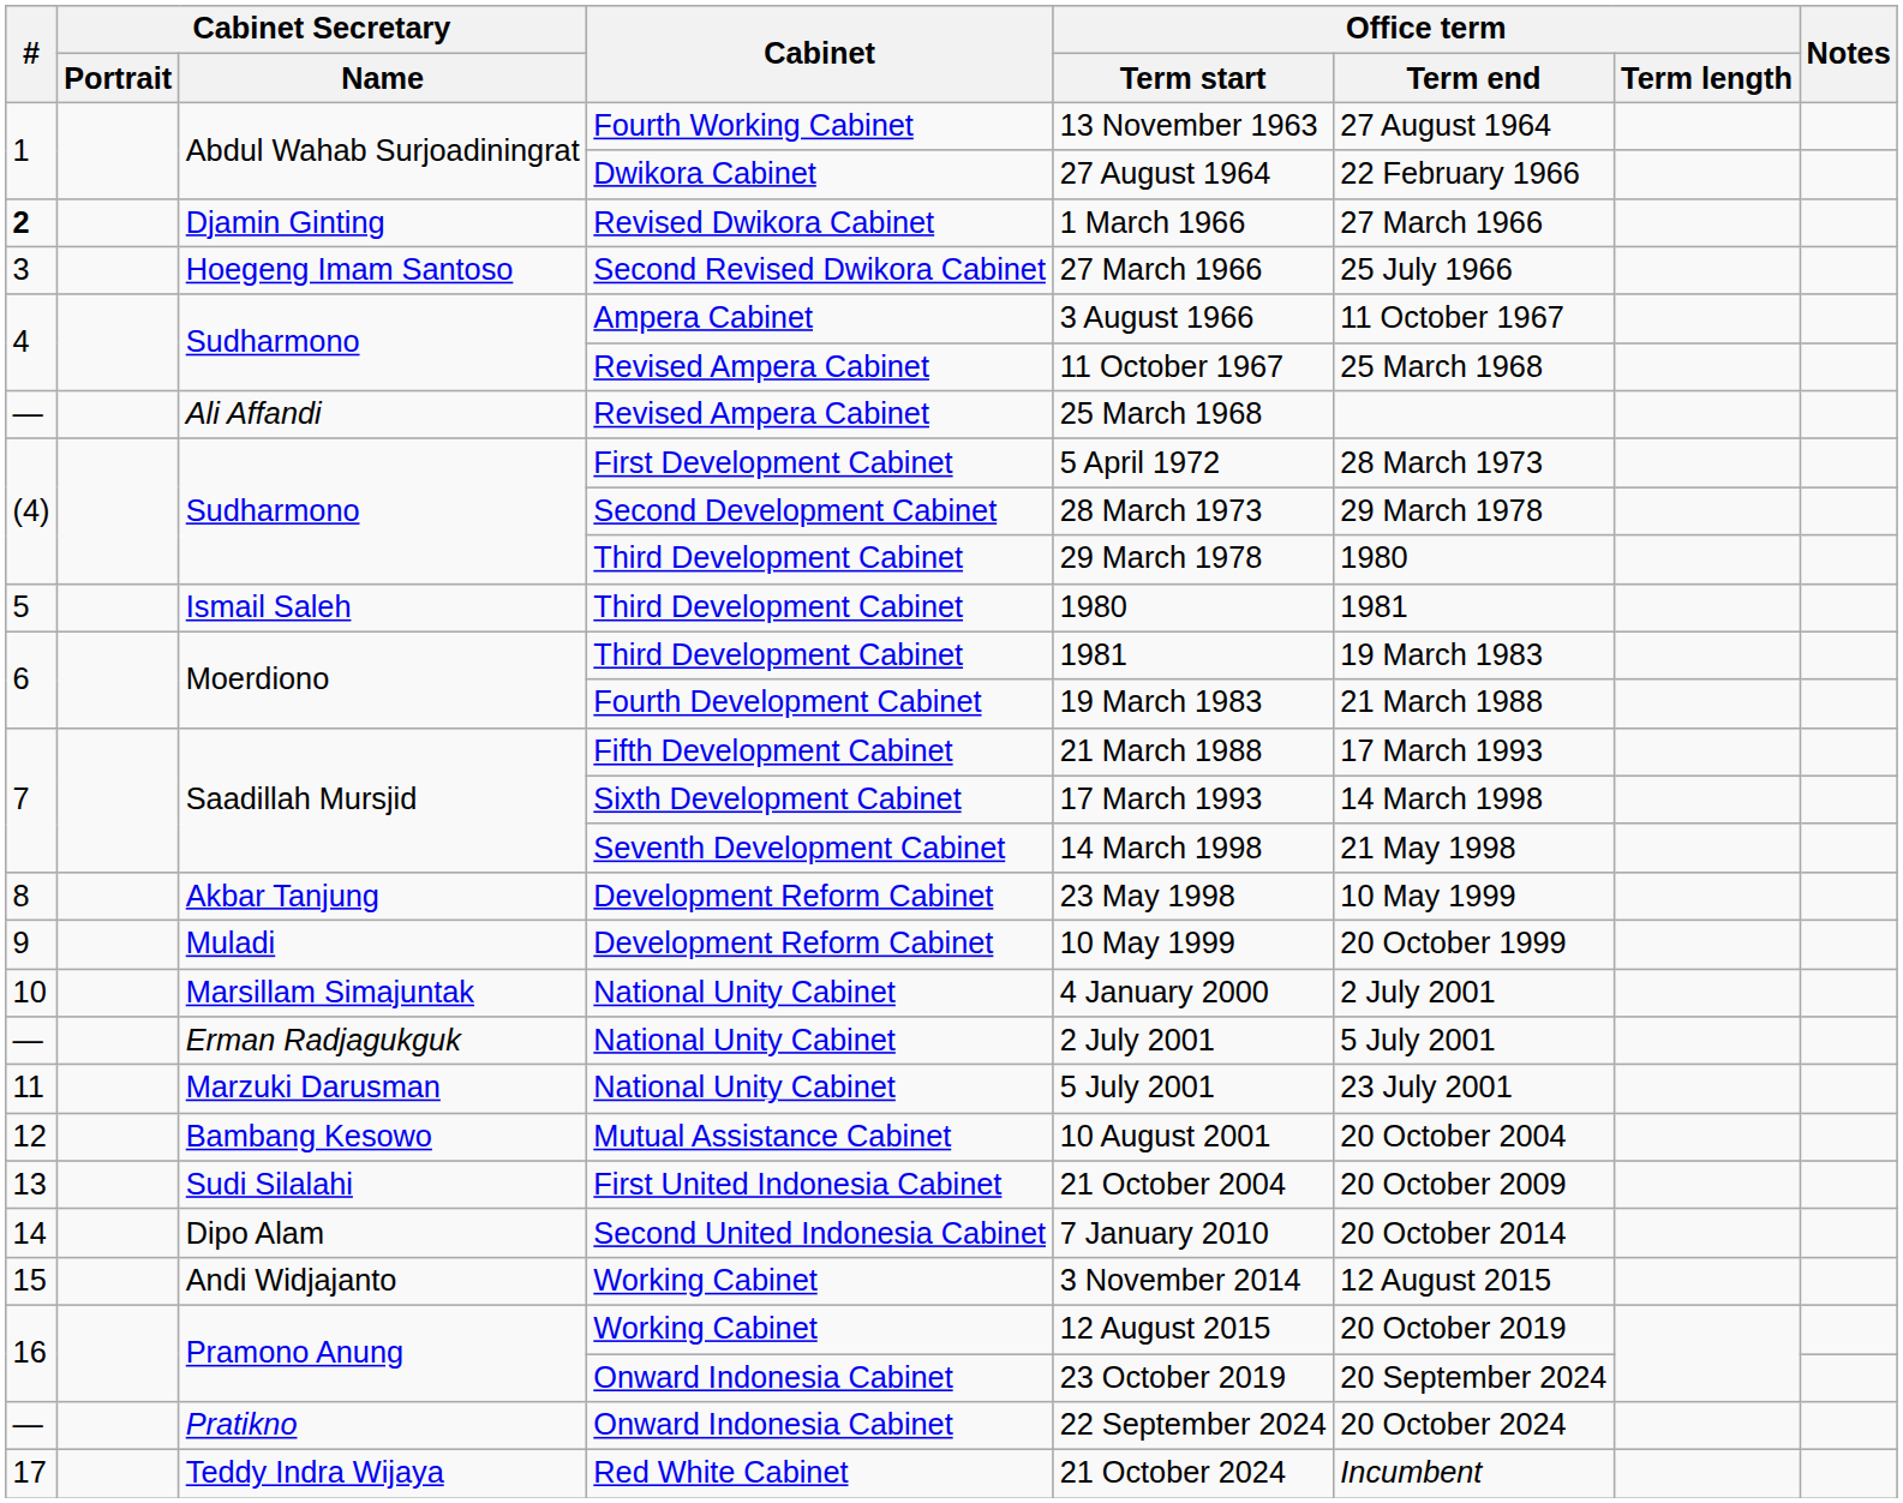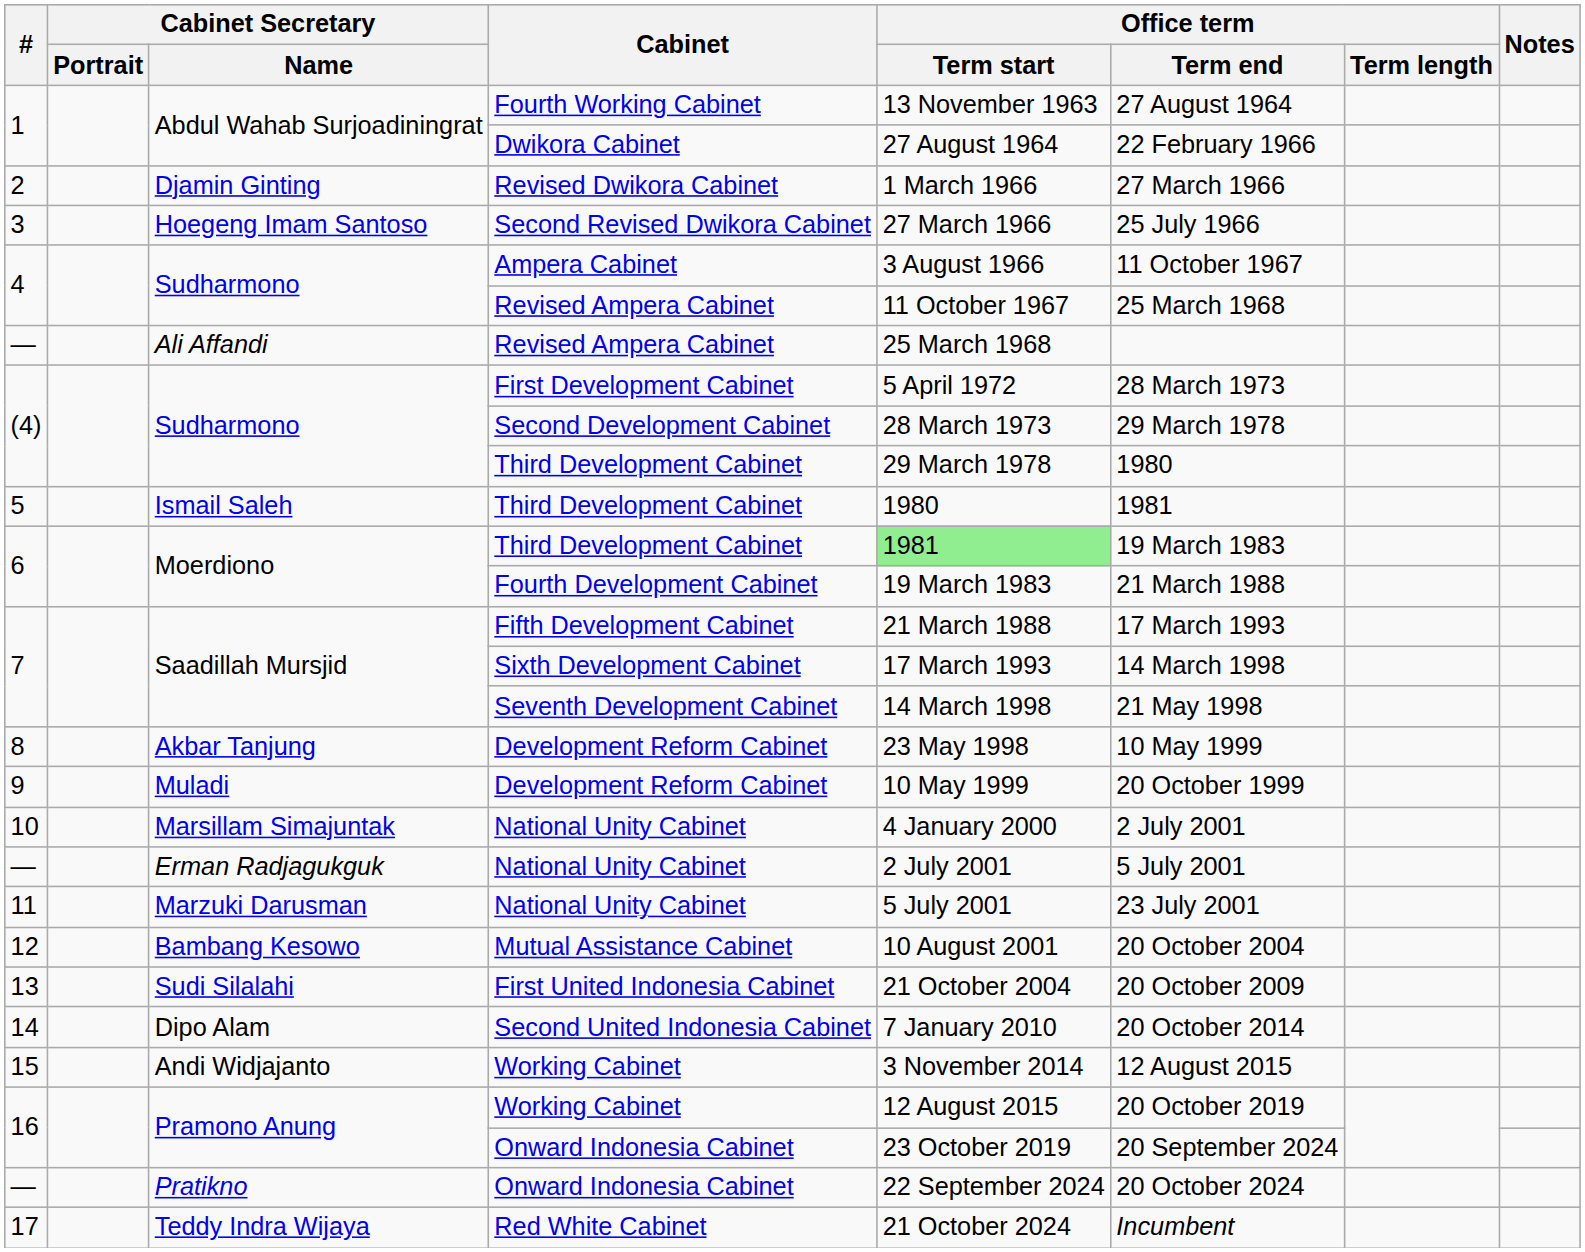Revised Dwikora Cabinet | #: bold -> normal
Moerdiono / Third Development Cabinet | Office term / Term start: no background -> lightgreen background
